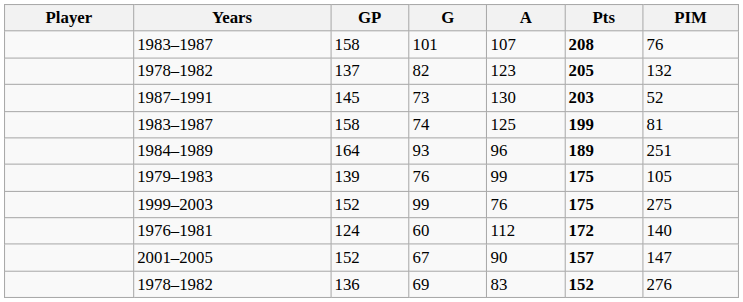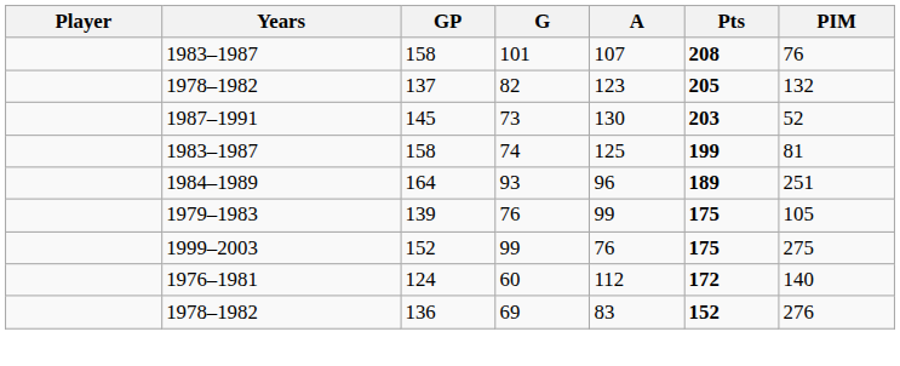- row: 2001–2005 | 152 | 67 | 90 | 157 | 147
